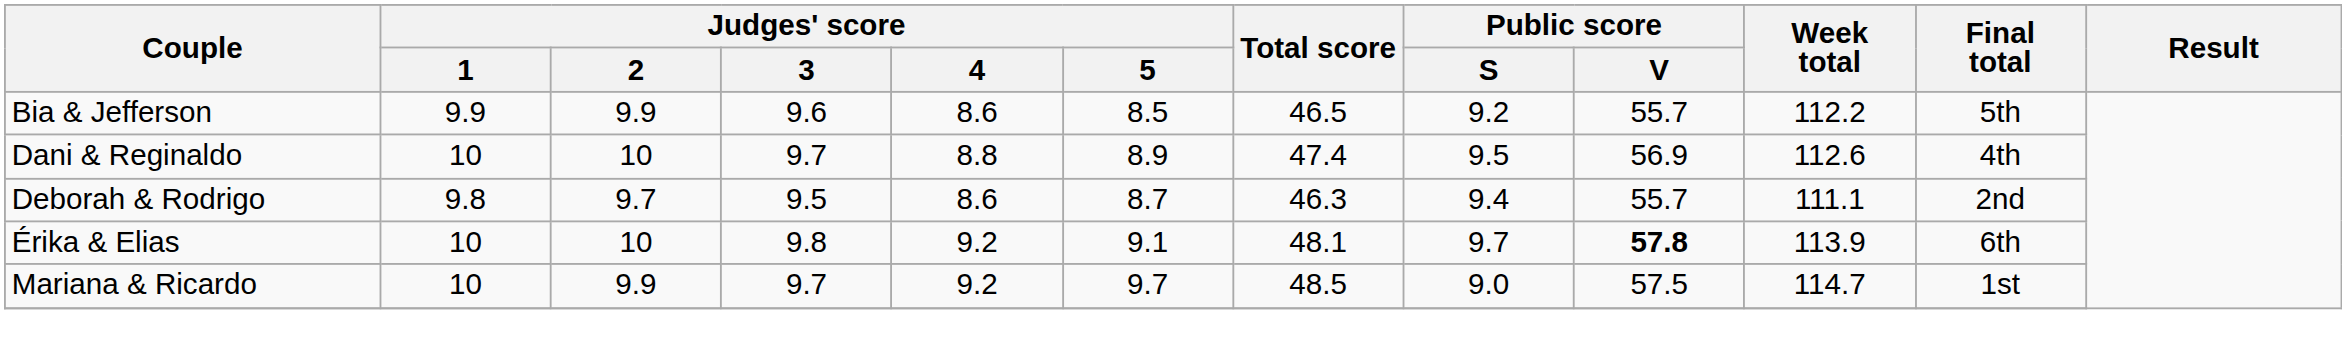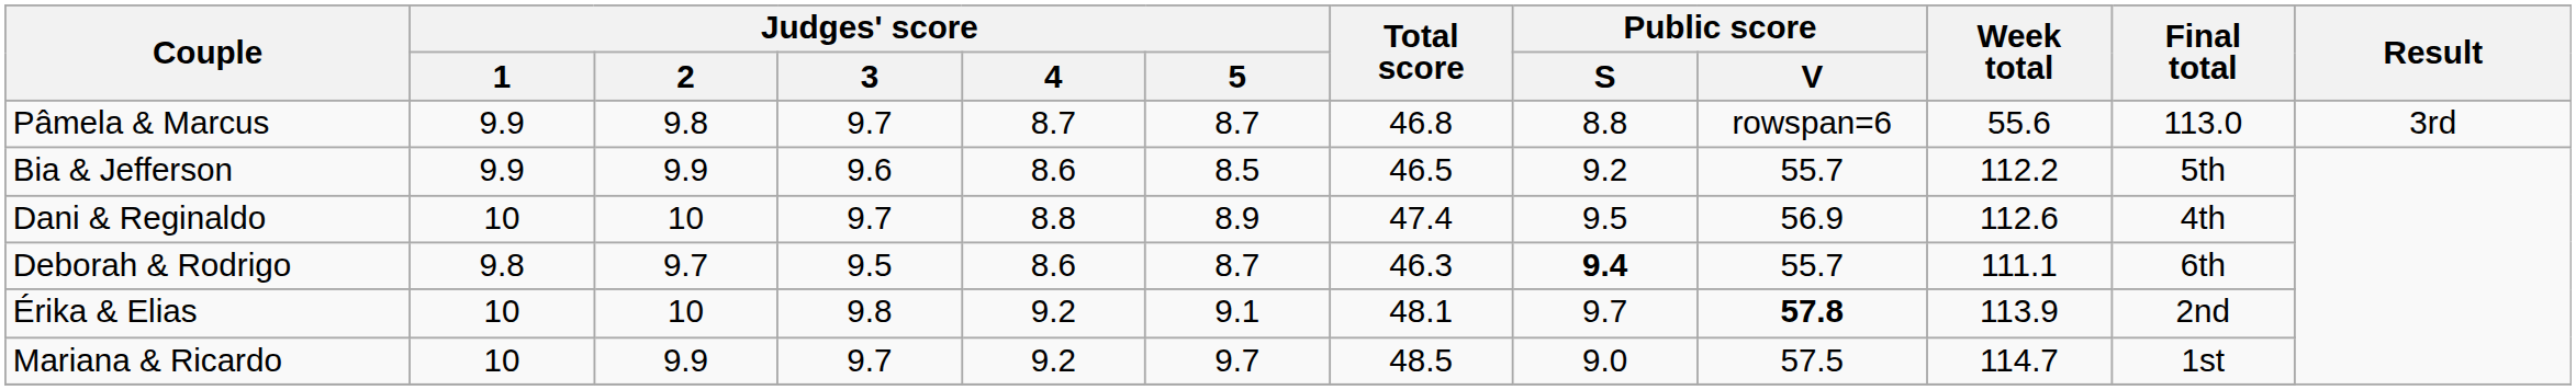+ row: Pâmela & Marcus | 9.9 | 9.8 | 9.7 | 8.7 | 8.7 | 46.8 | 8.8 | rowspan=6 | 55.6 | 113.0 | 3rd
Deborah & Rodrigo | Public score / S: normal -> bold
Deborah & Rodrigo | Final total: 2nd -> 6th
Érika & Elias | Final total: 6th -> 2nd
